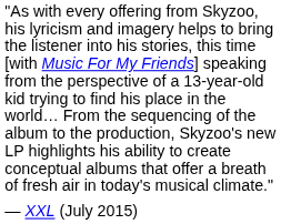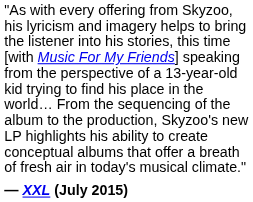row 2 | column 1: normal -> bold
